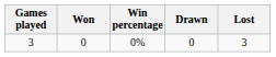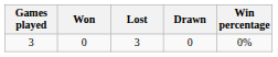columns swapped: Lost <-> Win percentage
